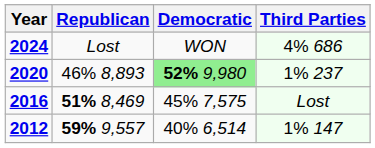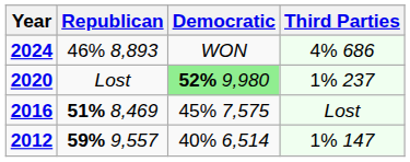2024 | Republican: Lost -> 46% 8,893
2020 | Republican: 46% 8,893 -> Lost
